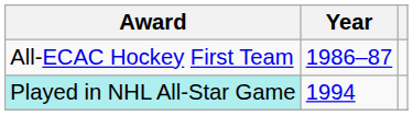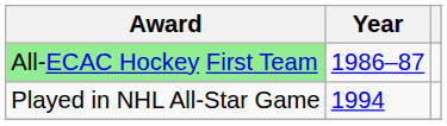row 2 | Award: no background -> lightgreen background
row 3 | Award: paleturquoise background -> no background
